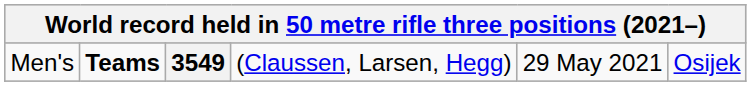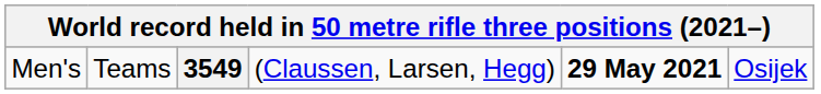3549 | column 2: bold -> normal
3549 | column 5: normal -> bold
